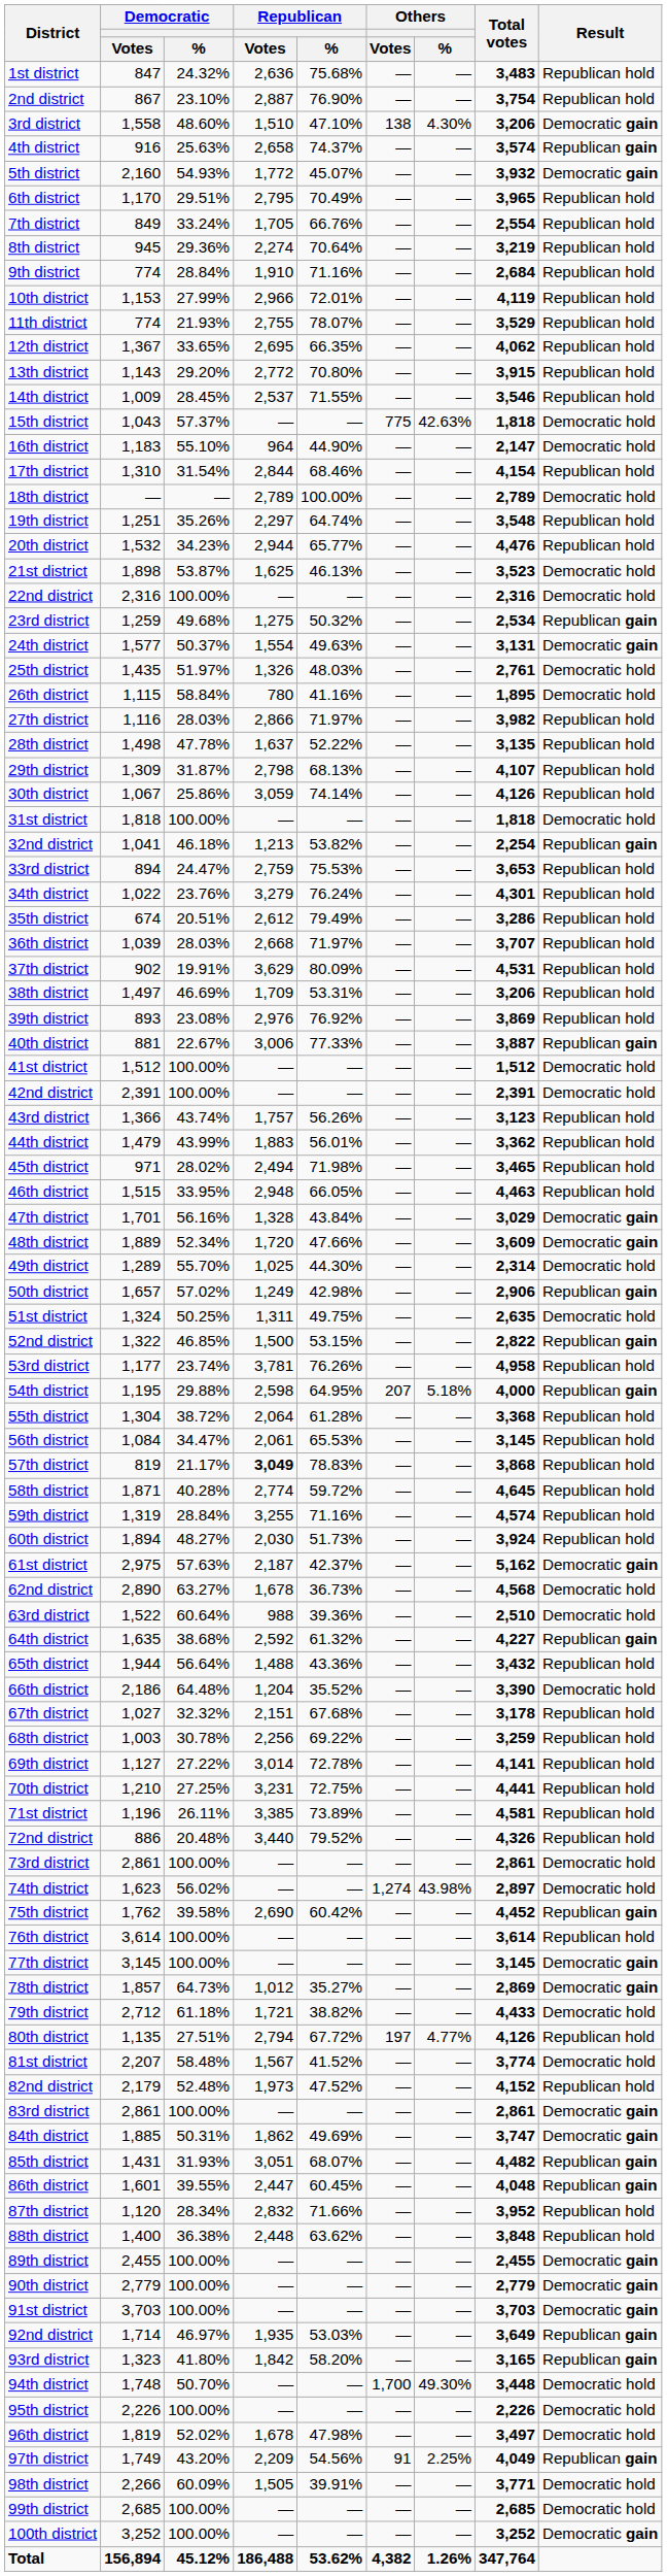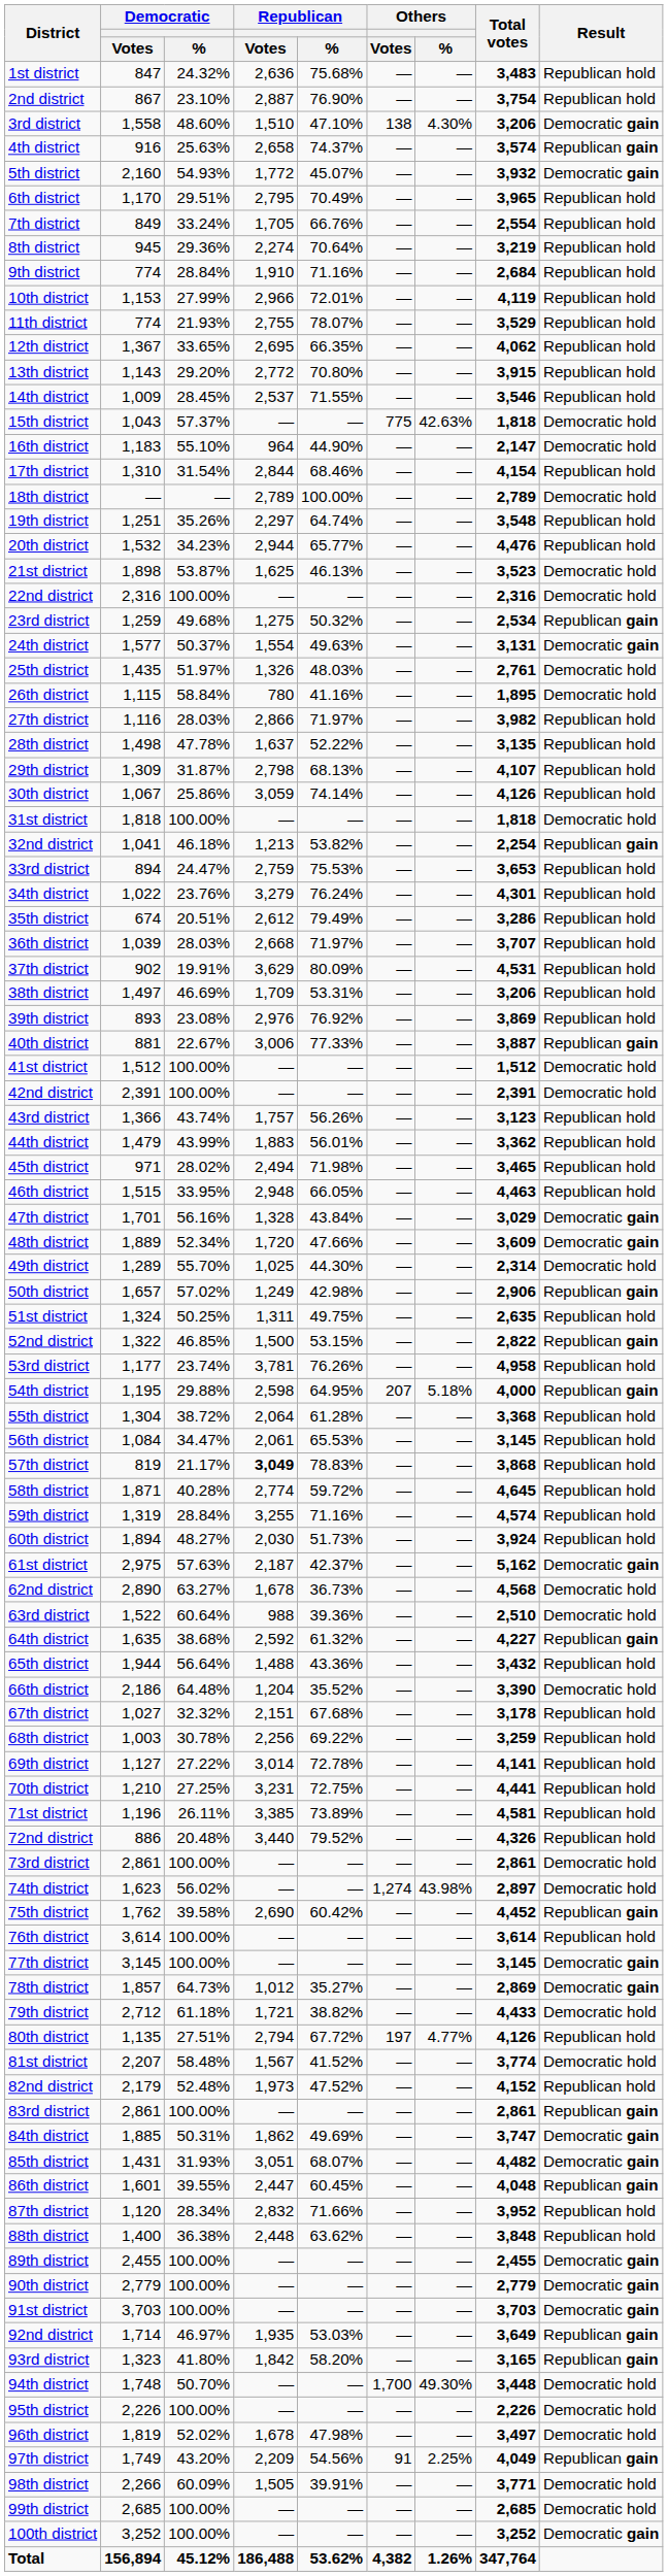51st district | Result: Democratic hold -> Republican hold
83rd district | Result: Democratic gain -> Republican gain
85th district | Result: Republican gain -> Democratic gain
